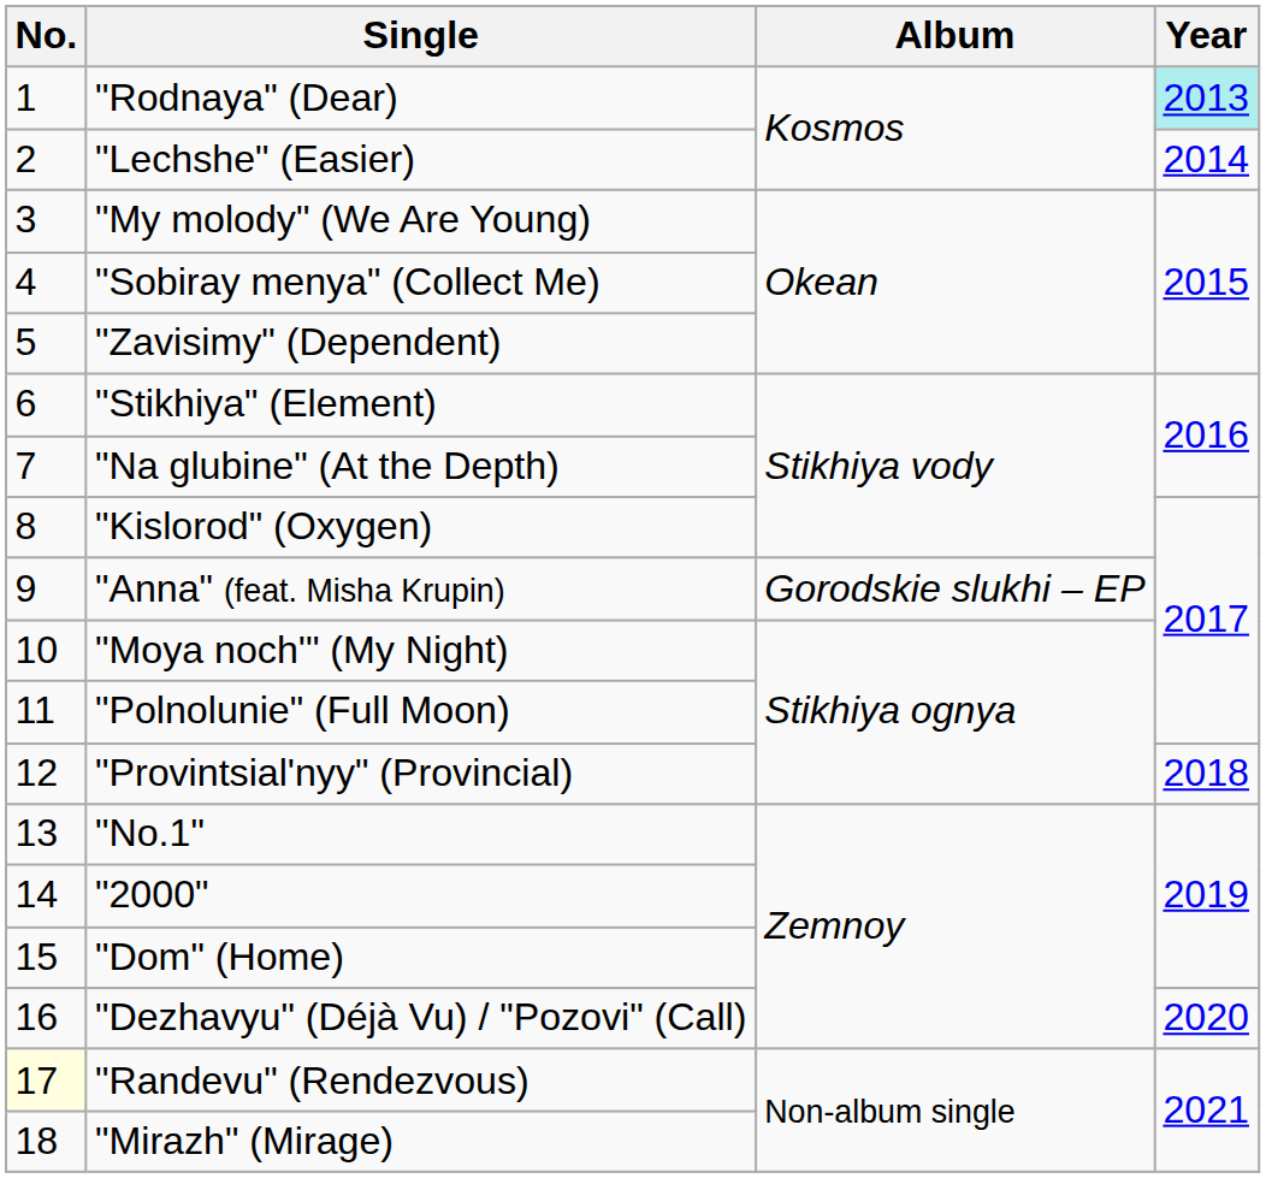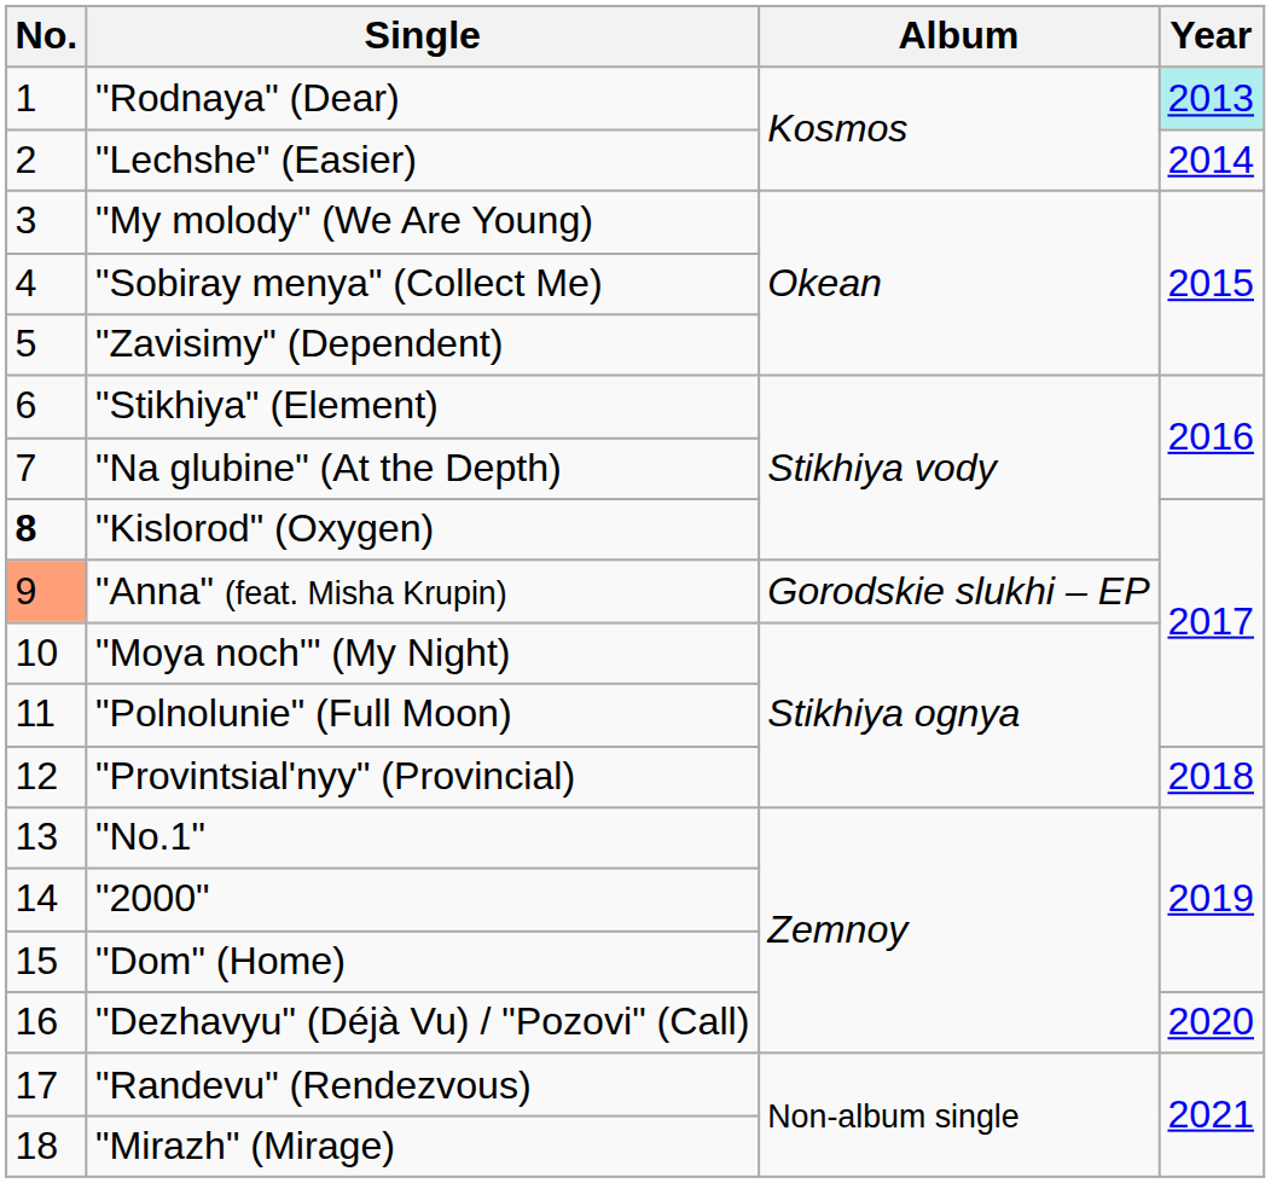"Kislorod" (Oxygen) | No.: normal -> bold
"Anna" (feat. Misha Krupin) | No.: no background -> lightsalmon background
"Randevu" (Rendezvous) | No.: lightyellow background -> no background
